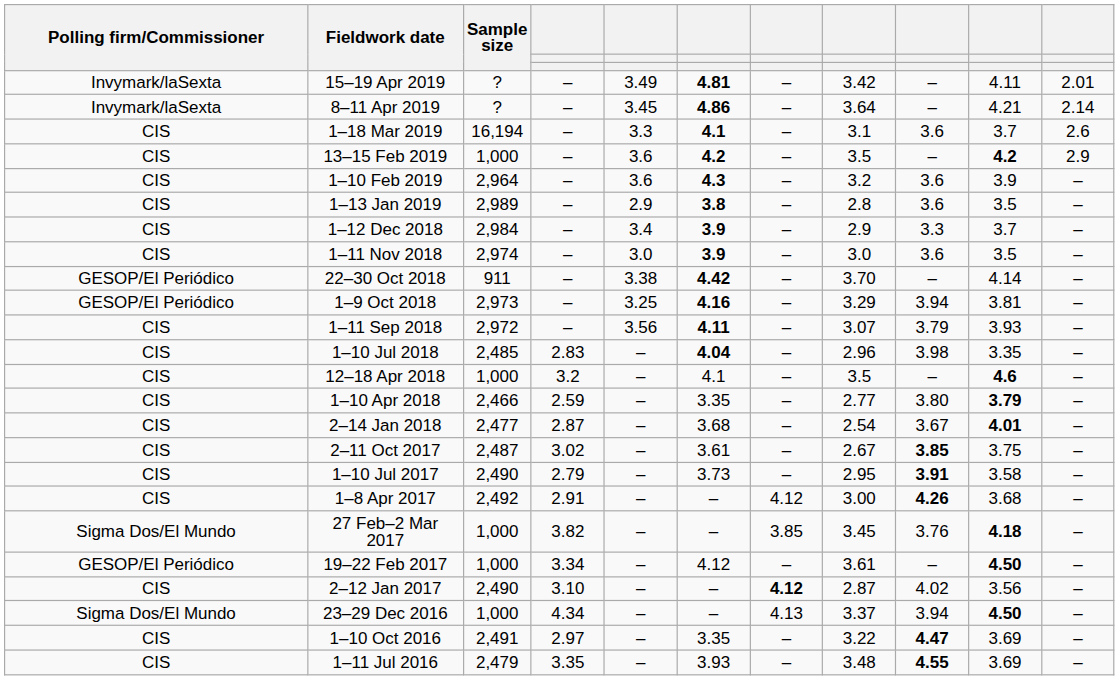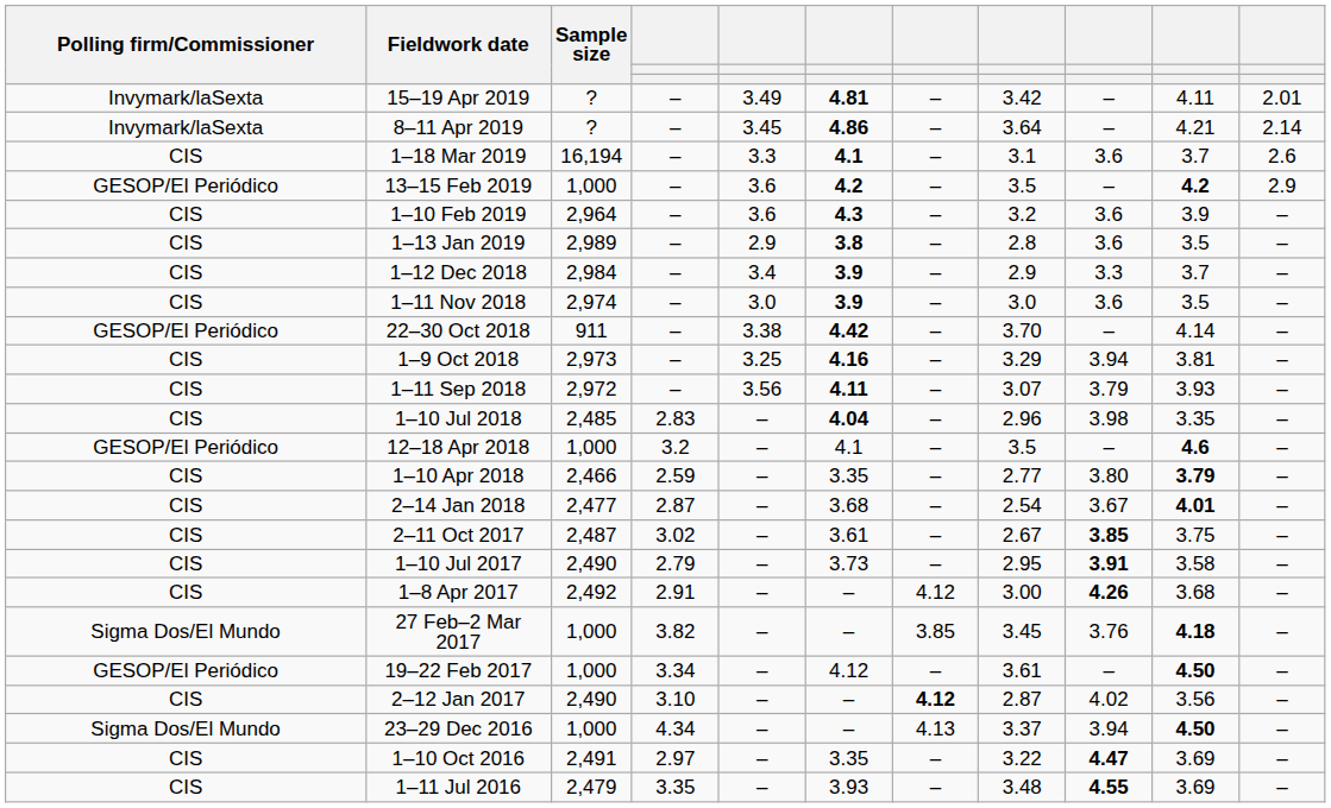13–15 Feb 2019 | Polling firm/Commissioner: CIS -> GESOP/El Periódico
1–9 Oct 2018 | Polling firm/Commissioner: GESOP/El Periódico -> CIS
12–18 Apr 2018 | Polling firm/Commissioner: CIS -> GESOP/El Periódico
